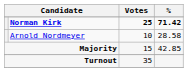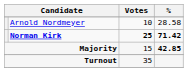rows swapped: Norman Kirk <-> Arnold Nordmeyer
Majority | %: normal -> bold
